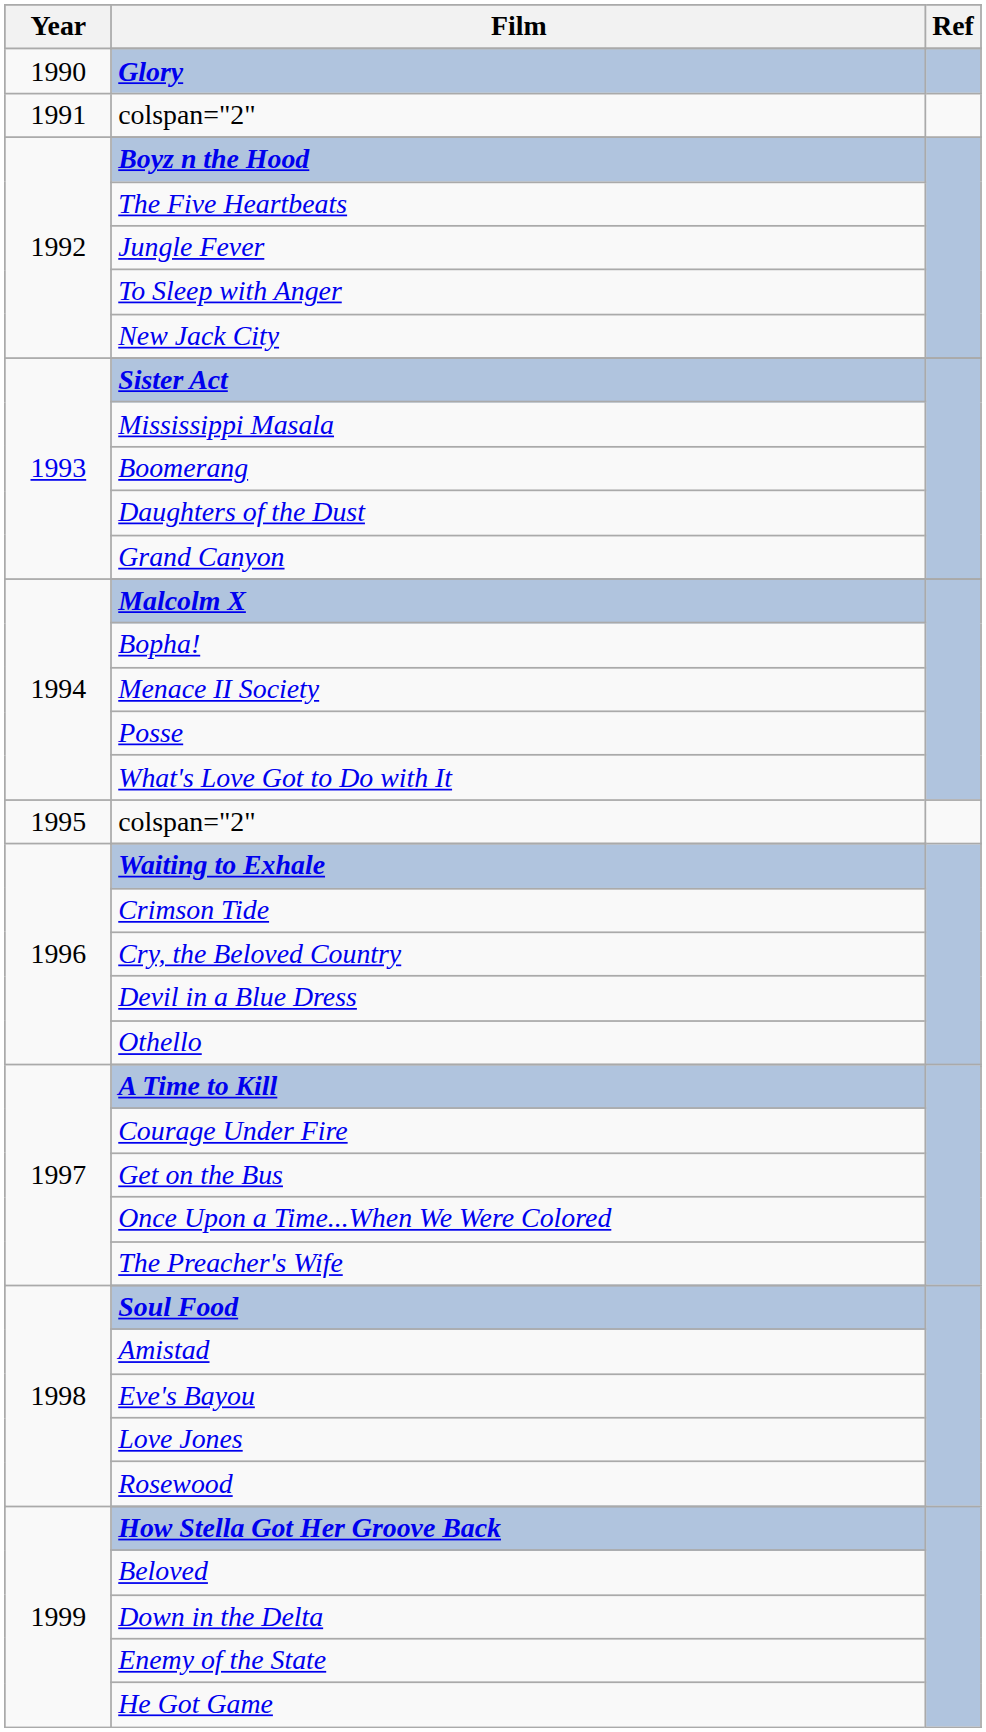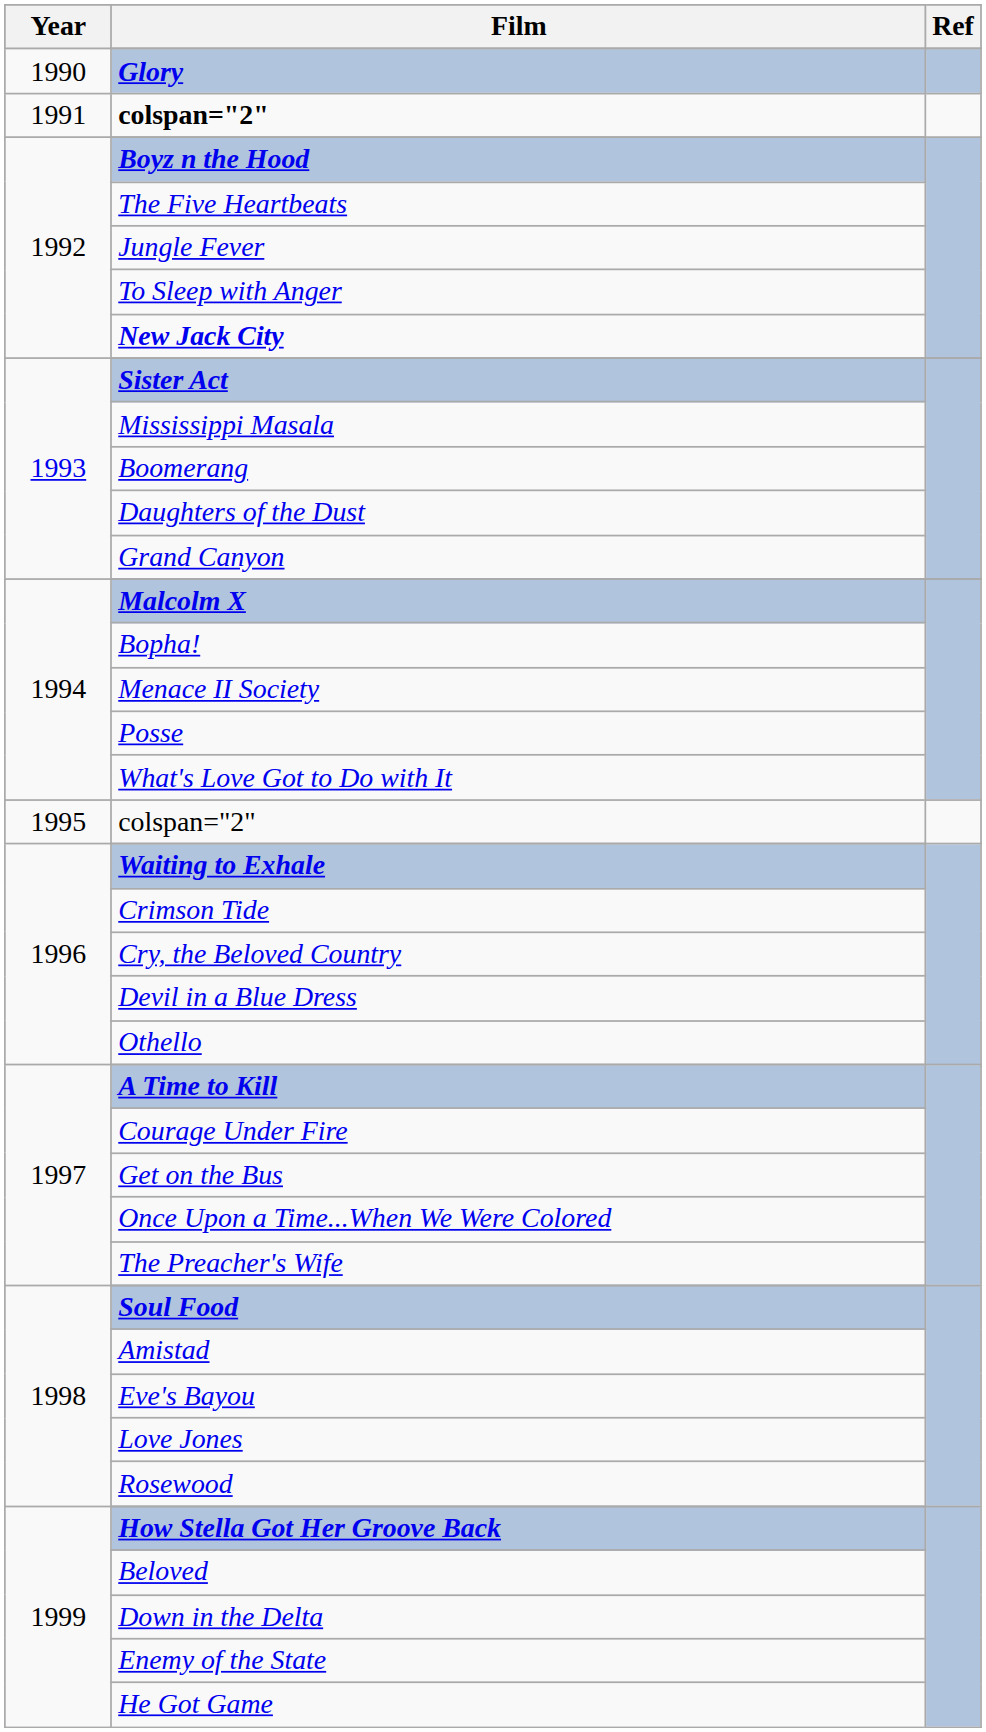1991 / colspan="2" | Film: normal -> bold
New Jack City | Film: normal -> bold
